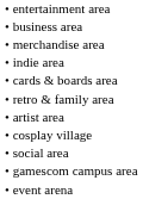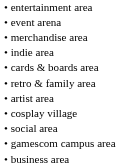row 2 | column 1: • business area -> • event arena
row 11 | column 1: • event arena -> • business area
